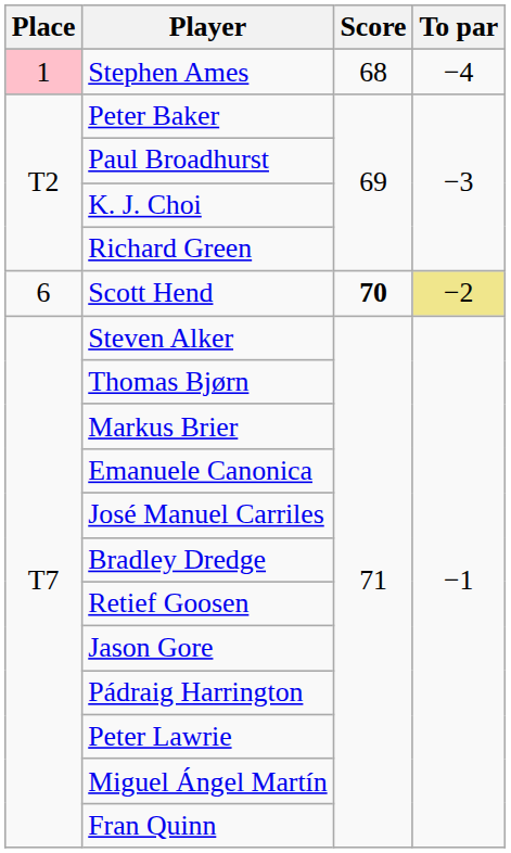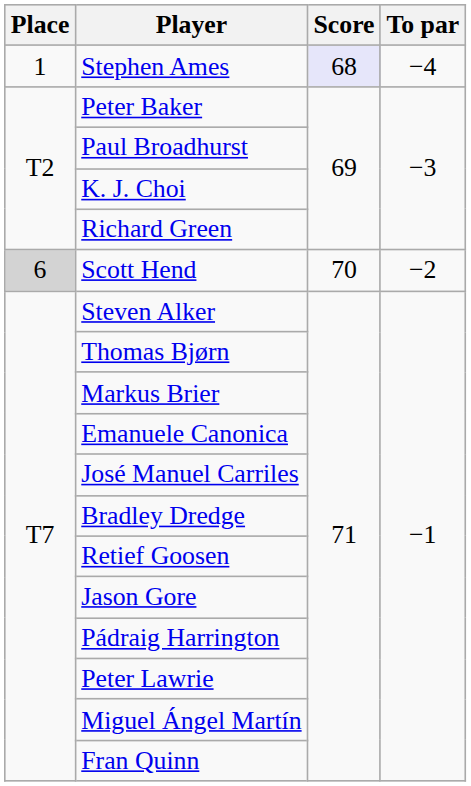Stephen Ames | Place: pink background -> no background
Stephen Ames | Score: no background -> lavender background
Scott Hend | Place: no background -> lightgrey background
Scott Hend | Score: bold -> normal
Scott Hend | To par: khaki background -> no background
